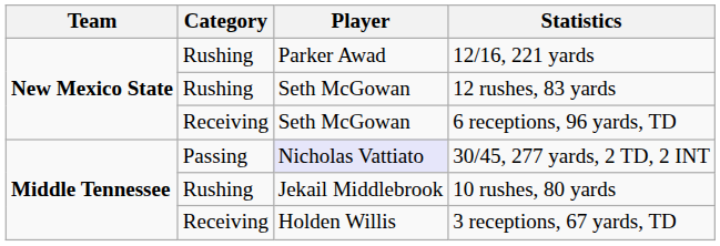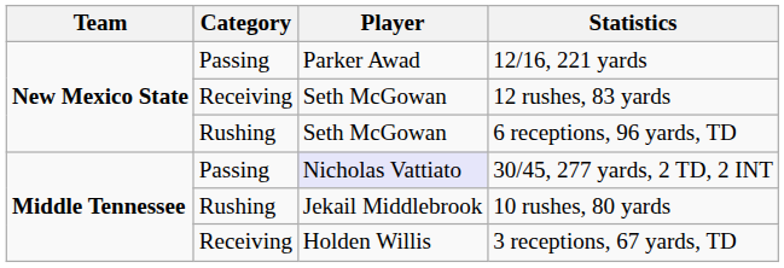12/16, 221 yards | Category: Rushing -> Passing
12 rushes, 83 yards | Category: Rushing -> Receiving
6 receptions, 96 yards, TD | Category: Receiving -> Rushing
